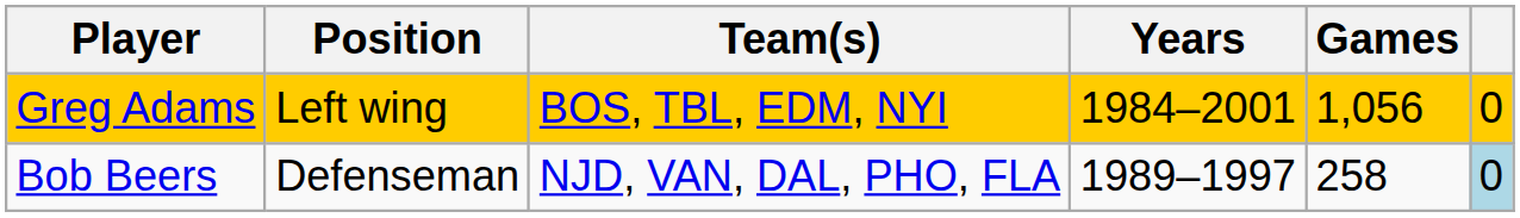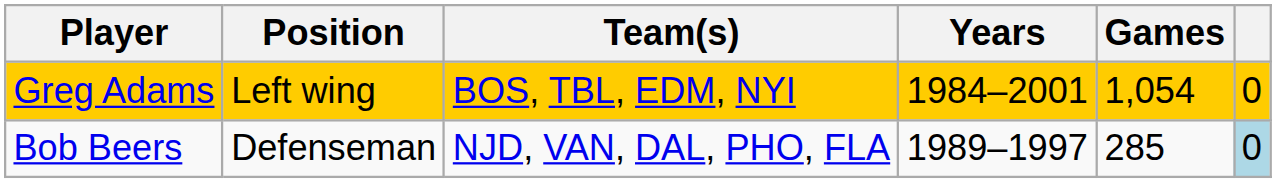Greg Adams | Games: 1,056 -> 1,054
Bob Beers | Games: 258 -> 285
